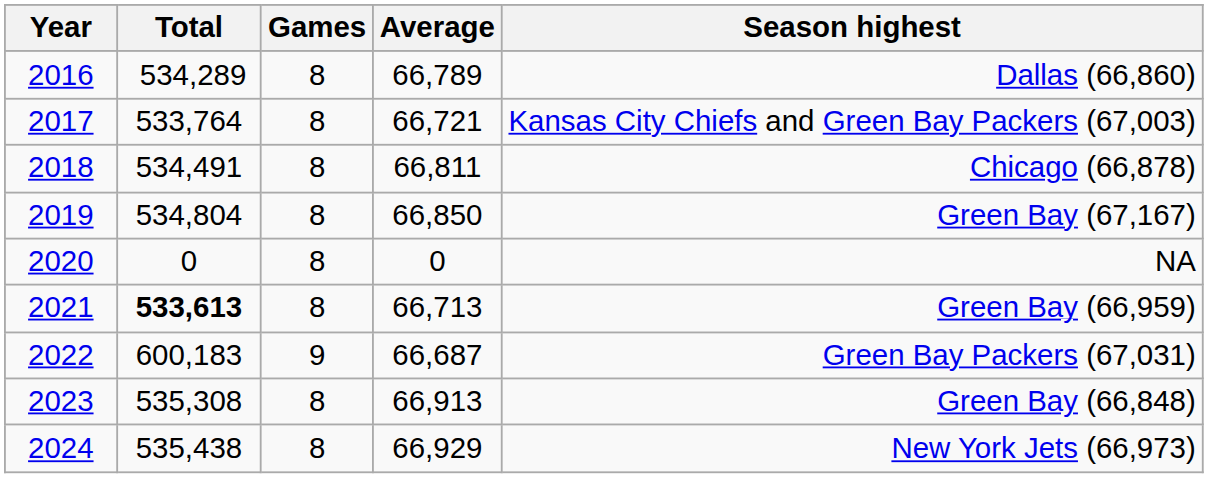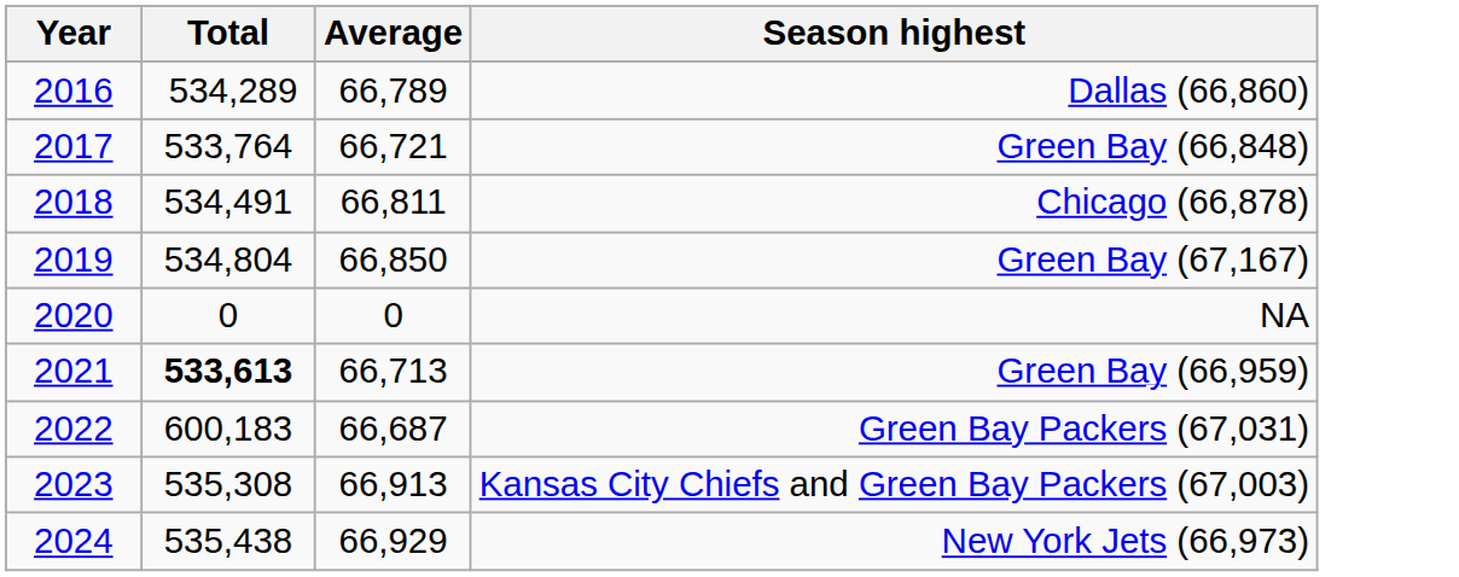- column: Games | 8 | 8 | 8 | 8 | 8 | 8 | 9 | 8 | 8
2017 | Season highest: Kansas City Chiefs and Green Bay Packers (67,003) -> Green Bay (66,848)
2023 | Season highest: Green Bay (66,848) -> Kansas City Chiefs and Green Bay Packers (67,003)
